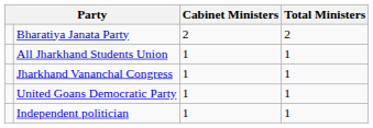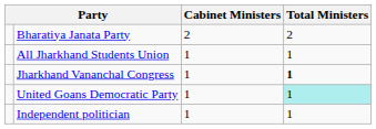Jharkhand Vananchal Congress | Total Ministers: normal -> bold
United Goans Democratic Party | Total Ministers: no background -> paleturquoise background
